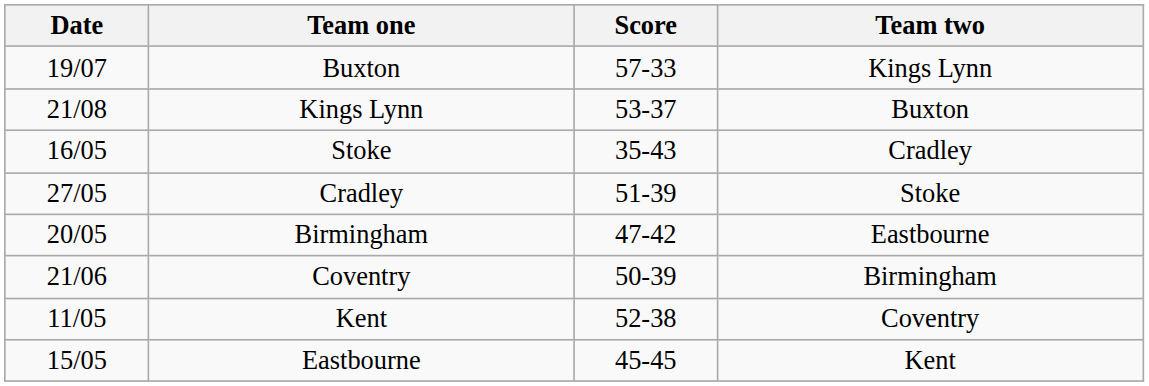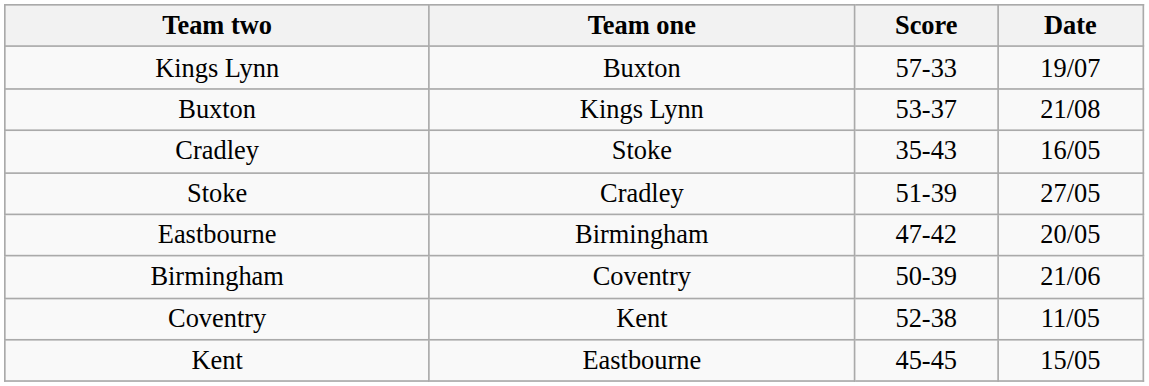columns swapped: Date <-> Team two
